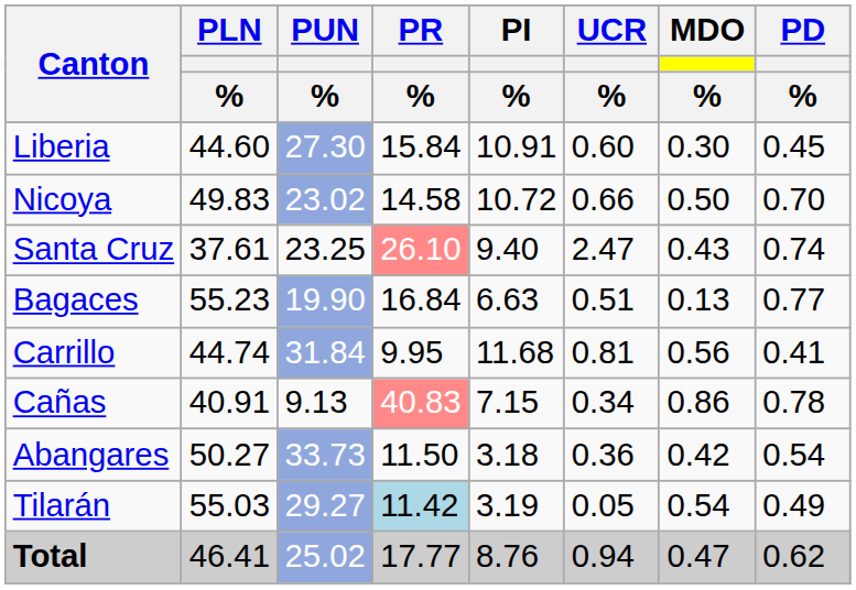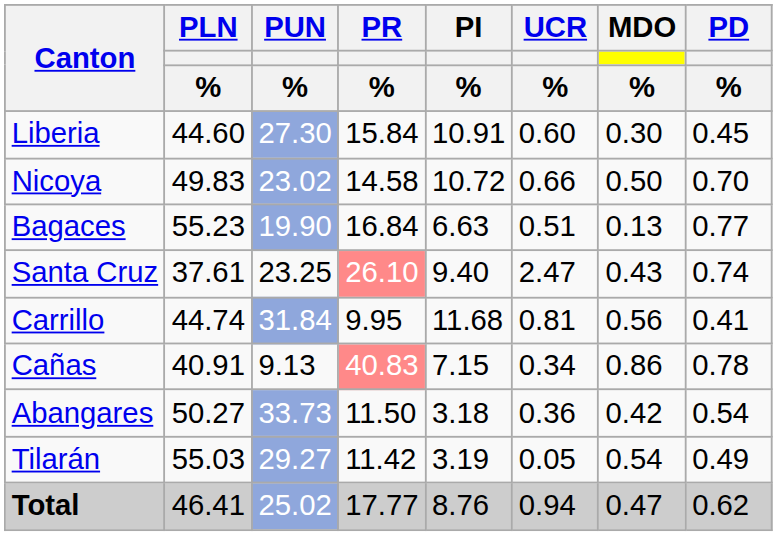rows swapped: Santa Cruz <-> Bagaces
Tilarán | PR / %: lightblue background -> no background
